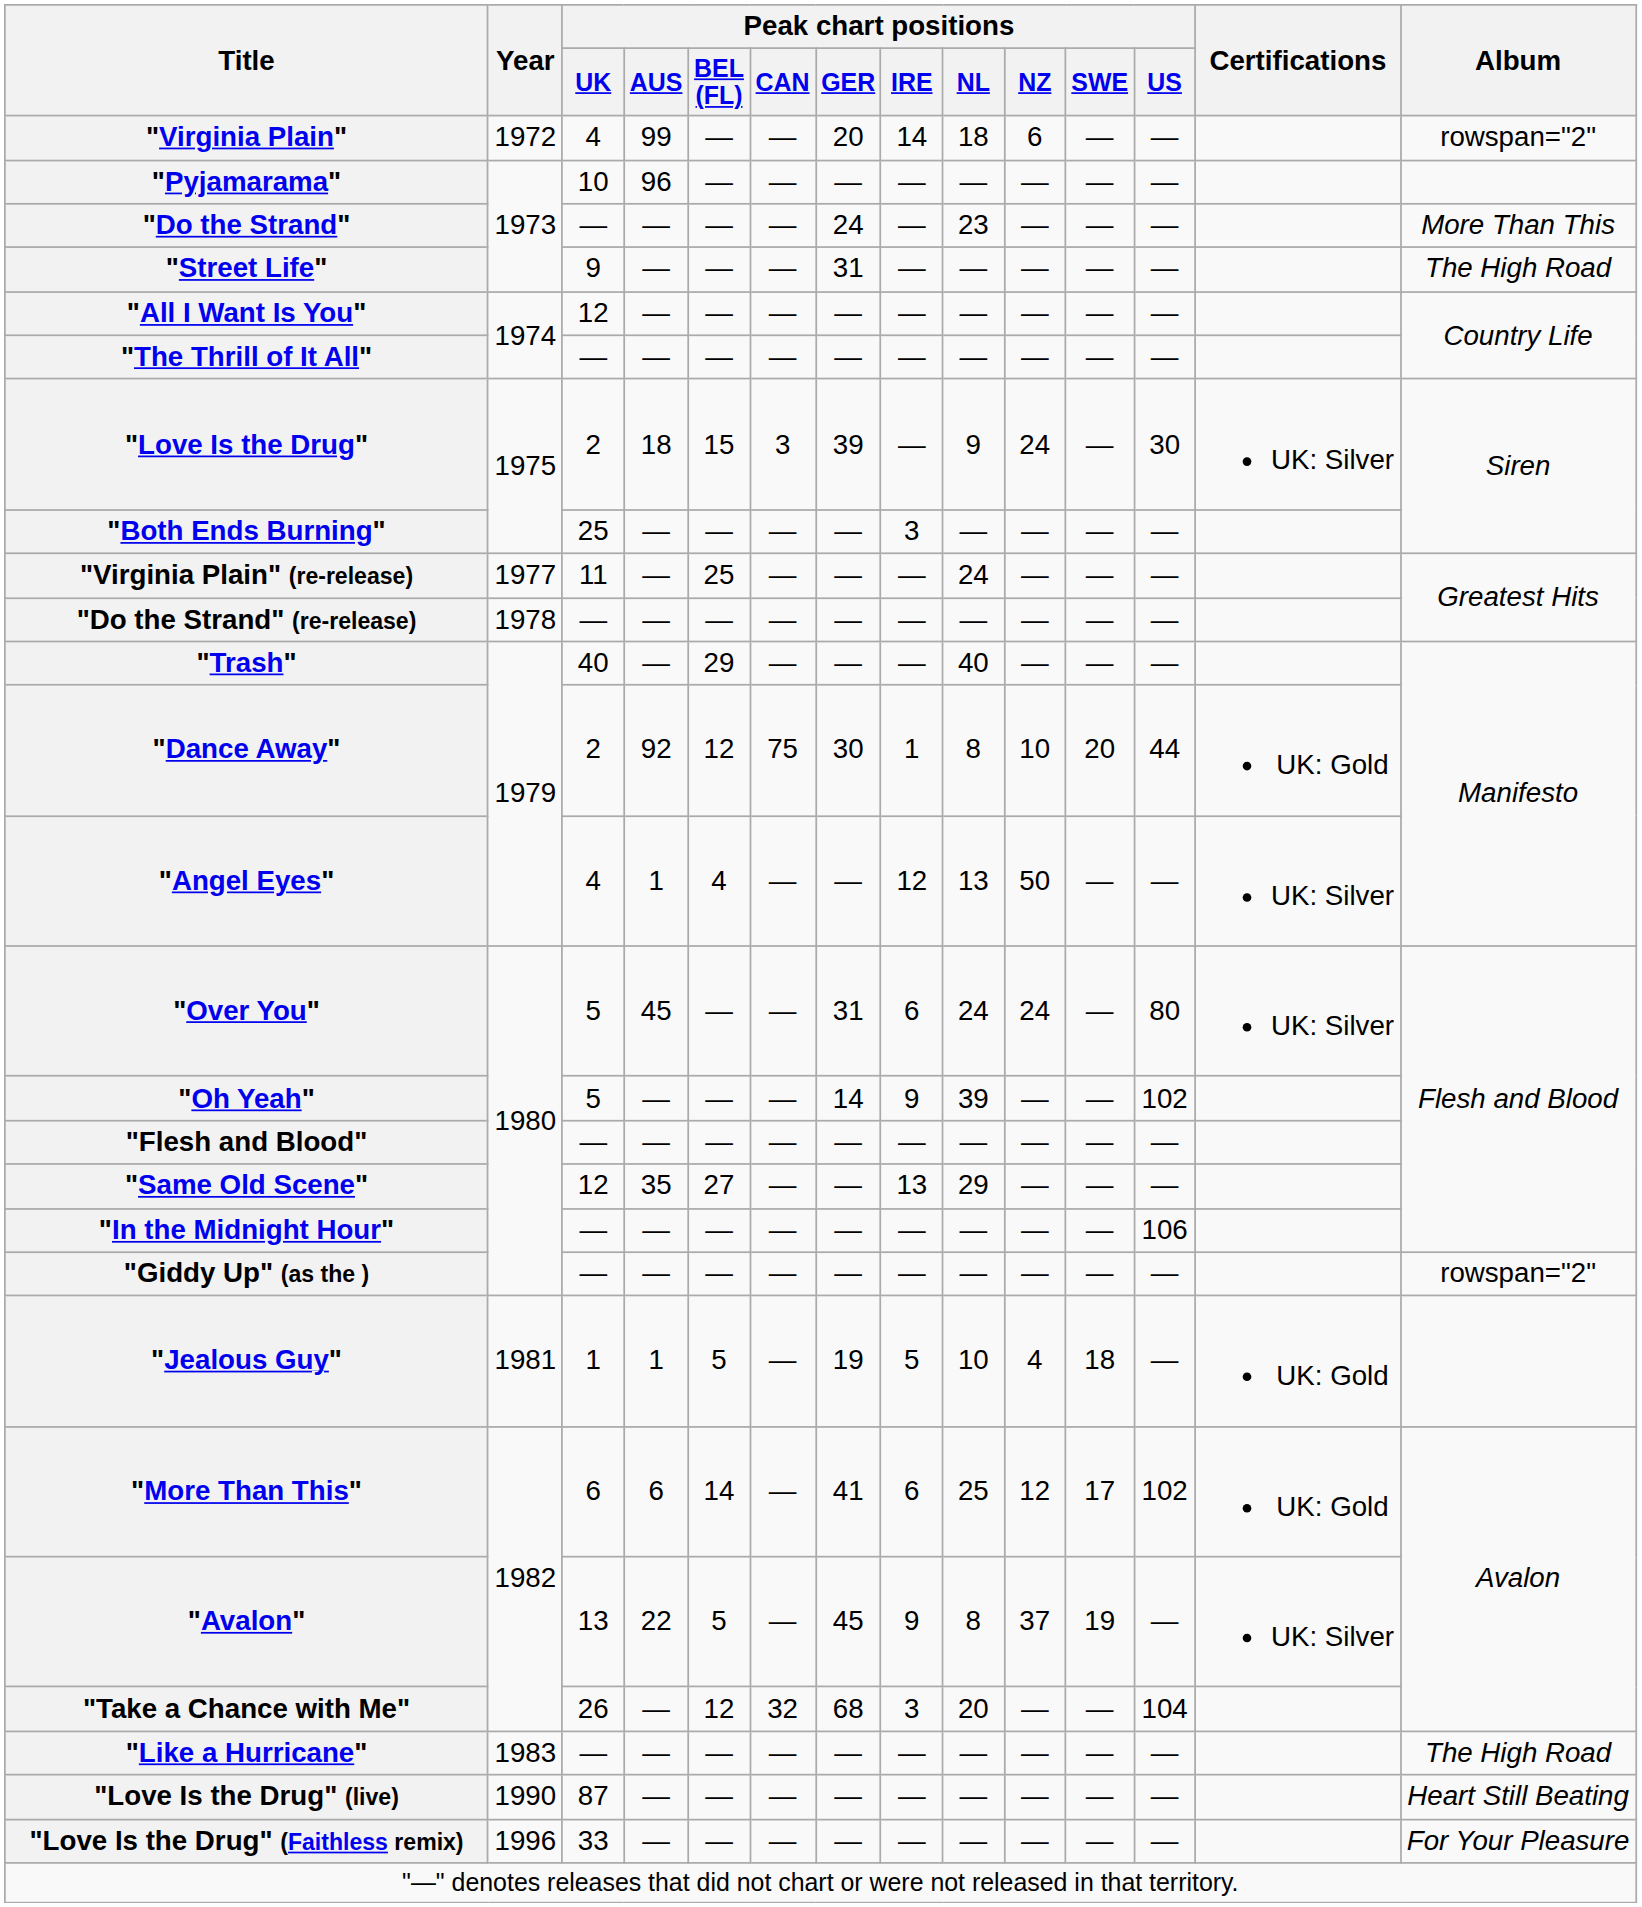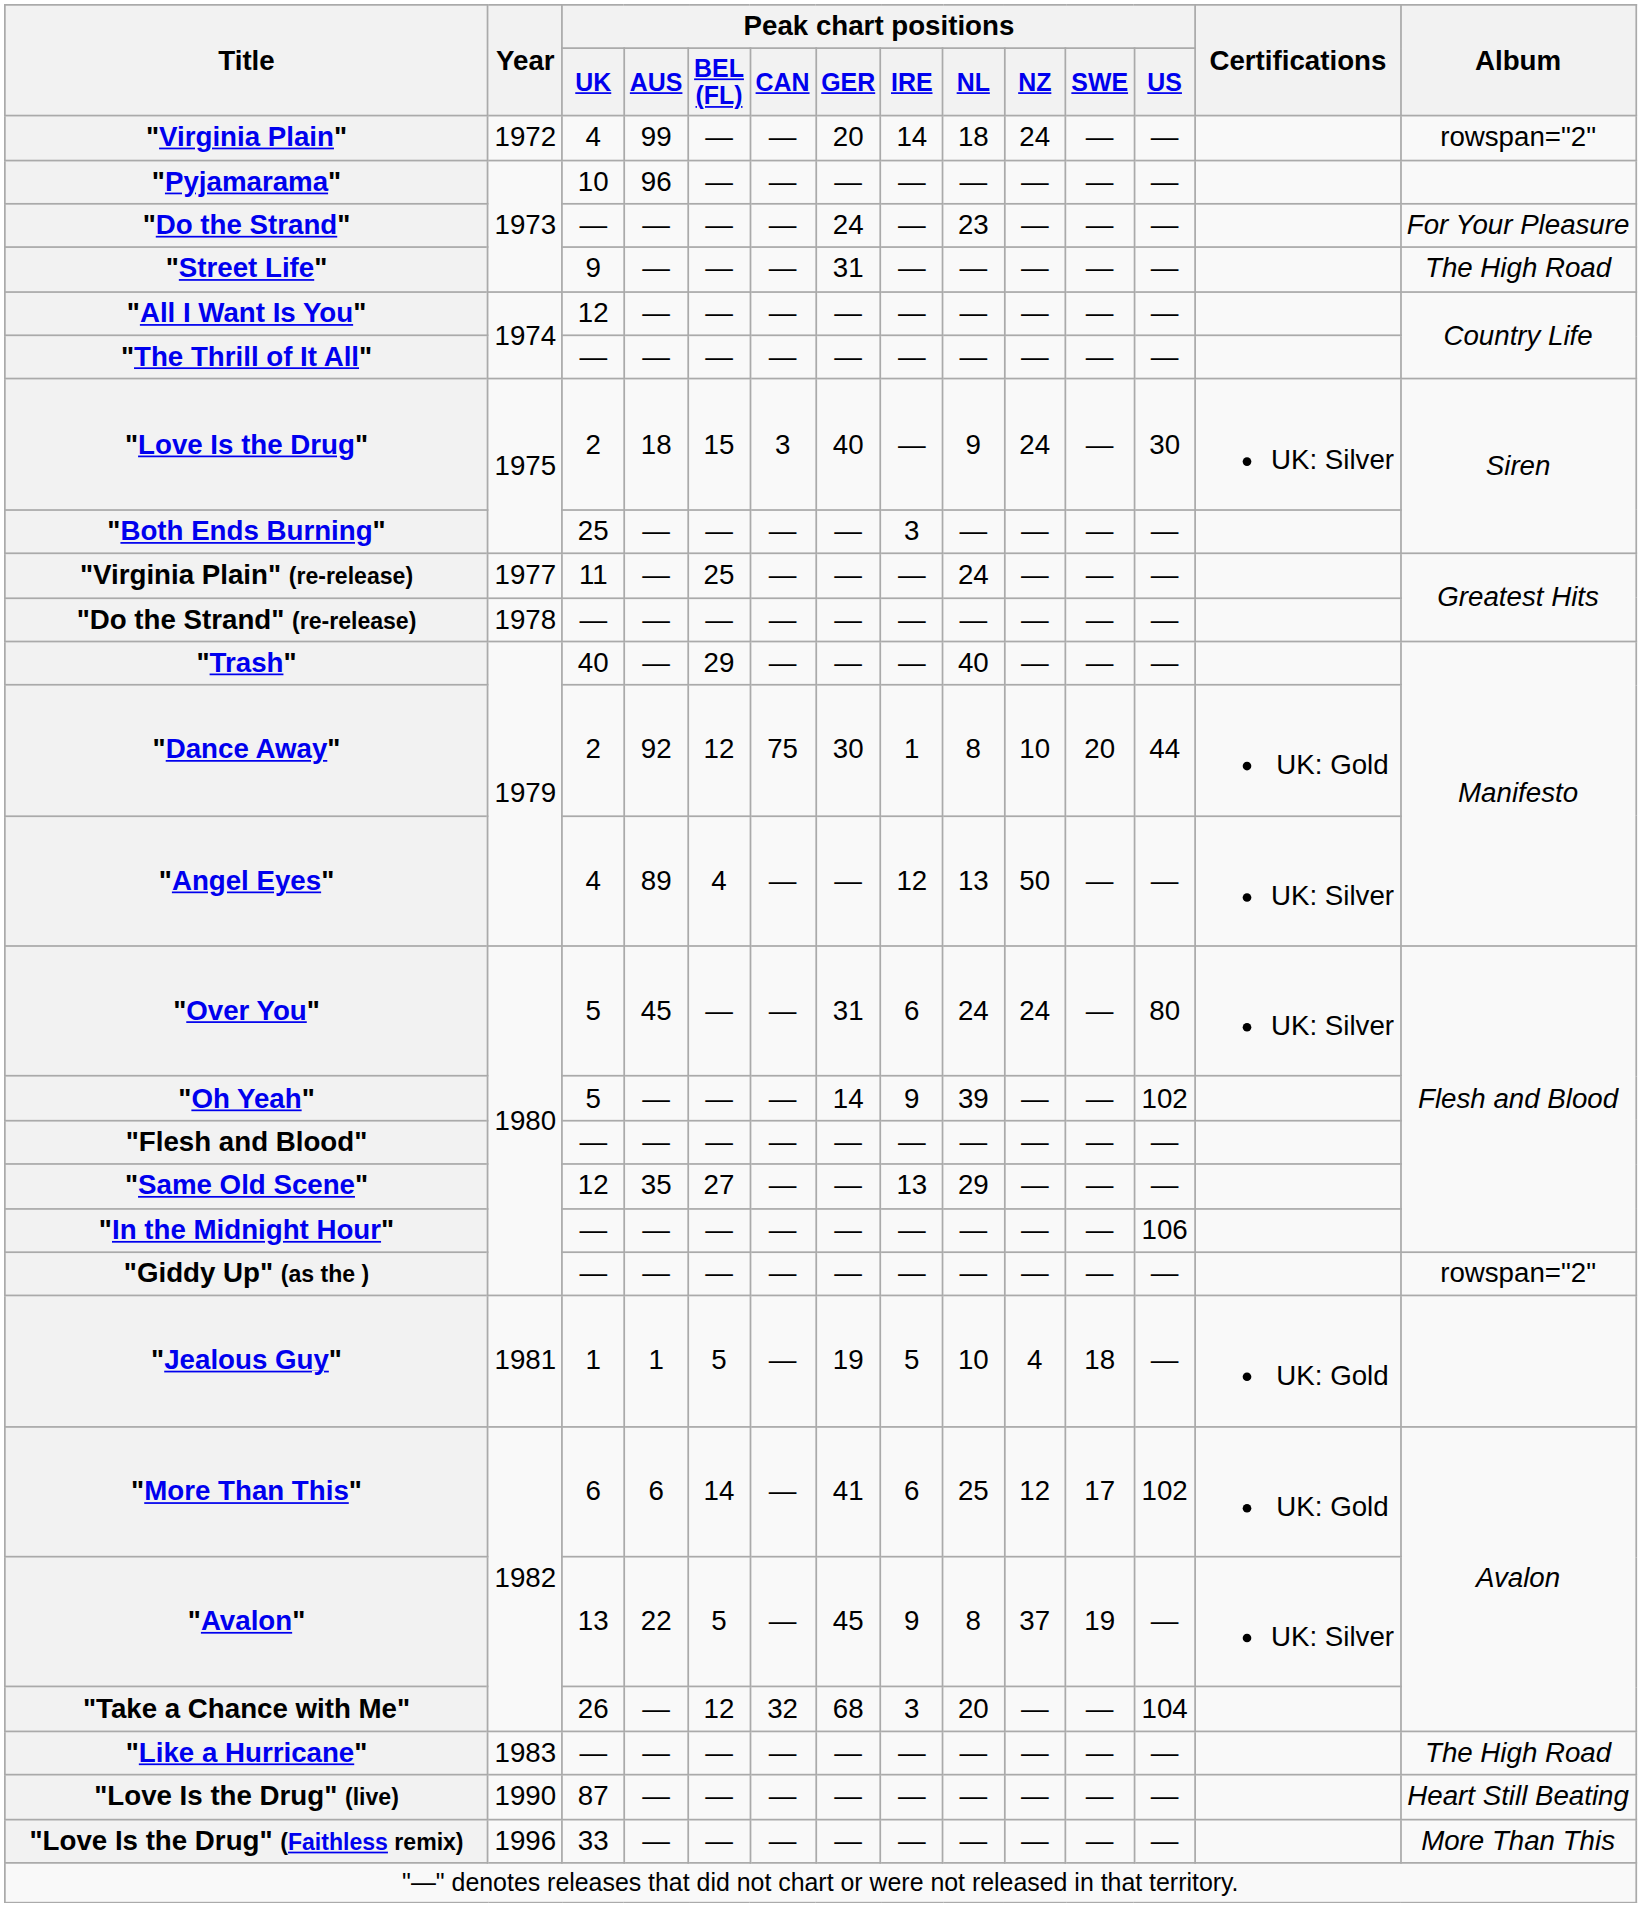"Virginia Plain" | Peak chart positions / NZ: 6 -> 24
"Do the Strand" | Album: More Than This -> For Your Pleasure
"Love Is the Drug" | Peak chart positions / GER: 39 -> 40
"Angel Eyes" | Peak chart positions / AUS: 1 -> 89
"Love Is the Drug" (Faithless remix) | Album: For Your Pleasure -> More Than This
